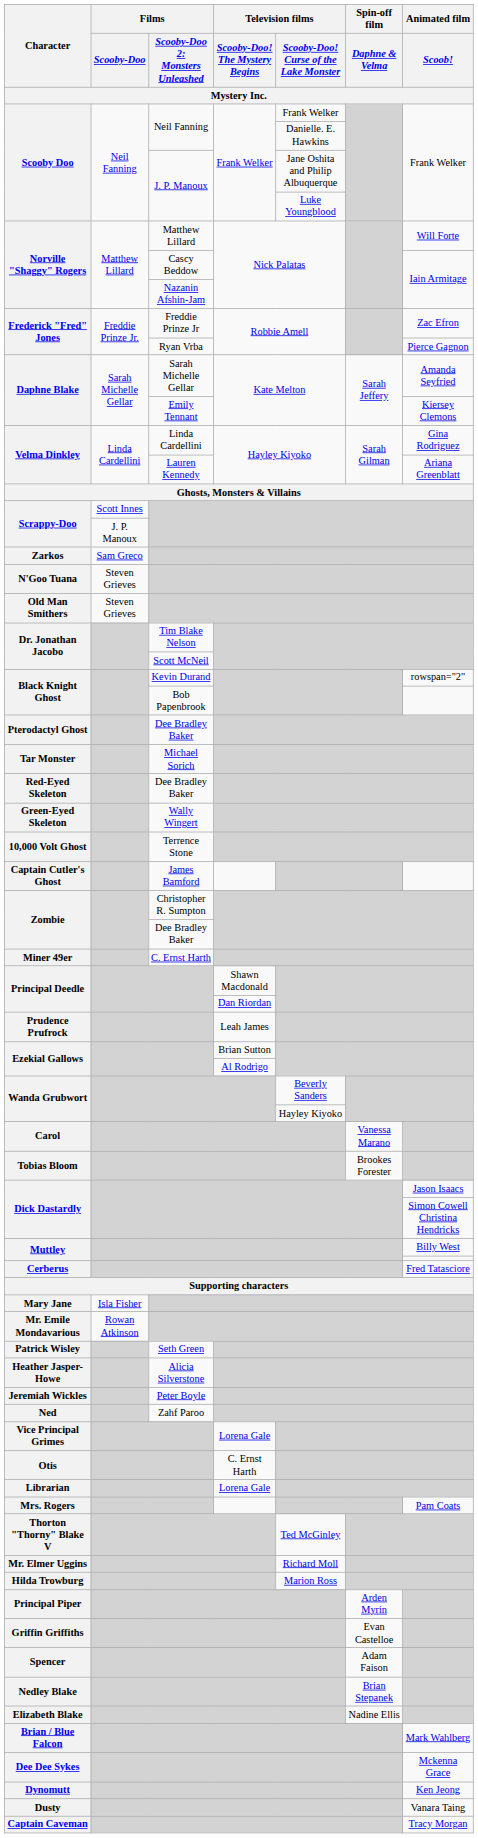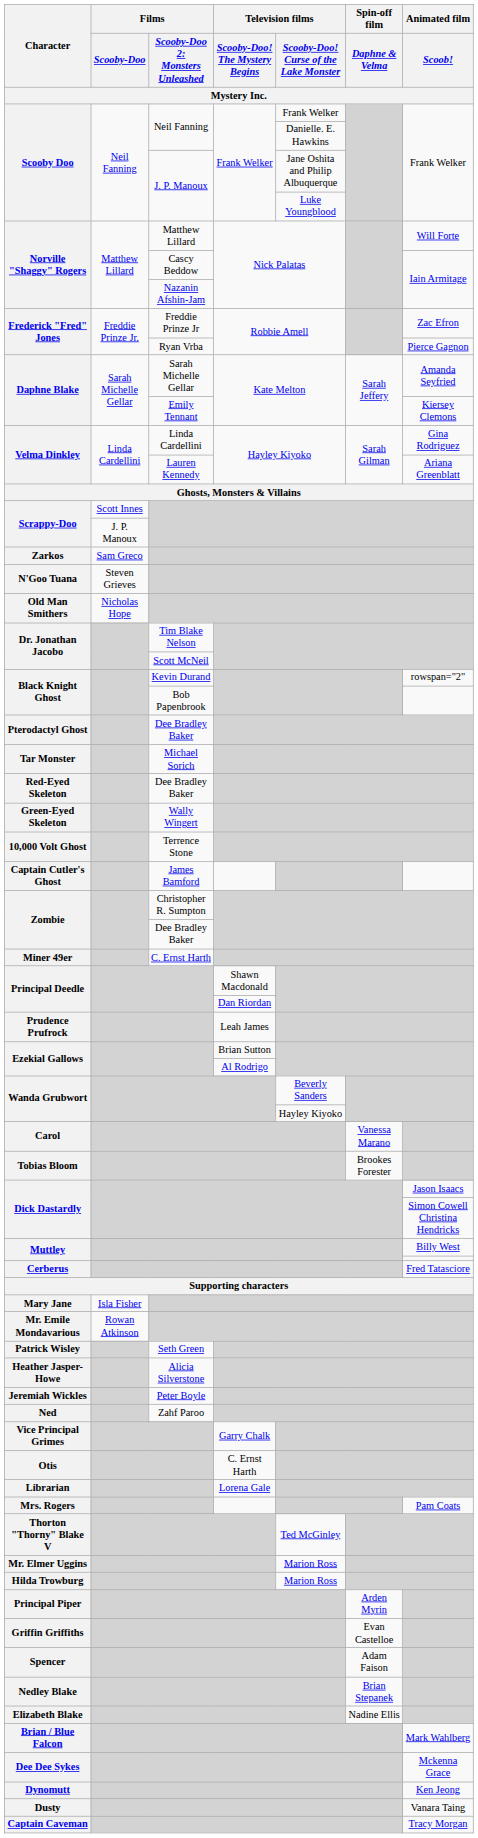Old Man Smithers | Films / Scooby-Doo: Steven Grieves -> Nicholas Hope
Vice Principal Grimes | Television films / Scooby-Doo! The Mystery Begins: Lorena Gale -> Garry Chalk
Mr. Elmer Uggins | Television films / Scooby-Doo! Curse of the Lake Monster: Richard Moll -> Marion Ross
